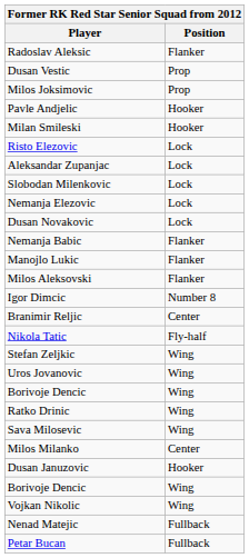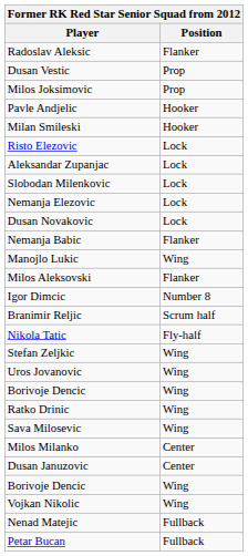row 14 | Position: Flanker -> Wing
row 17 | Position: Center -> Scrum half
row 25 | Position: Hooker -> Center
